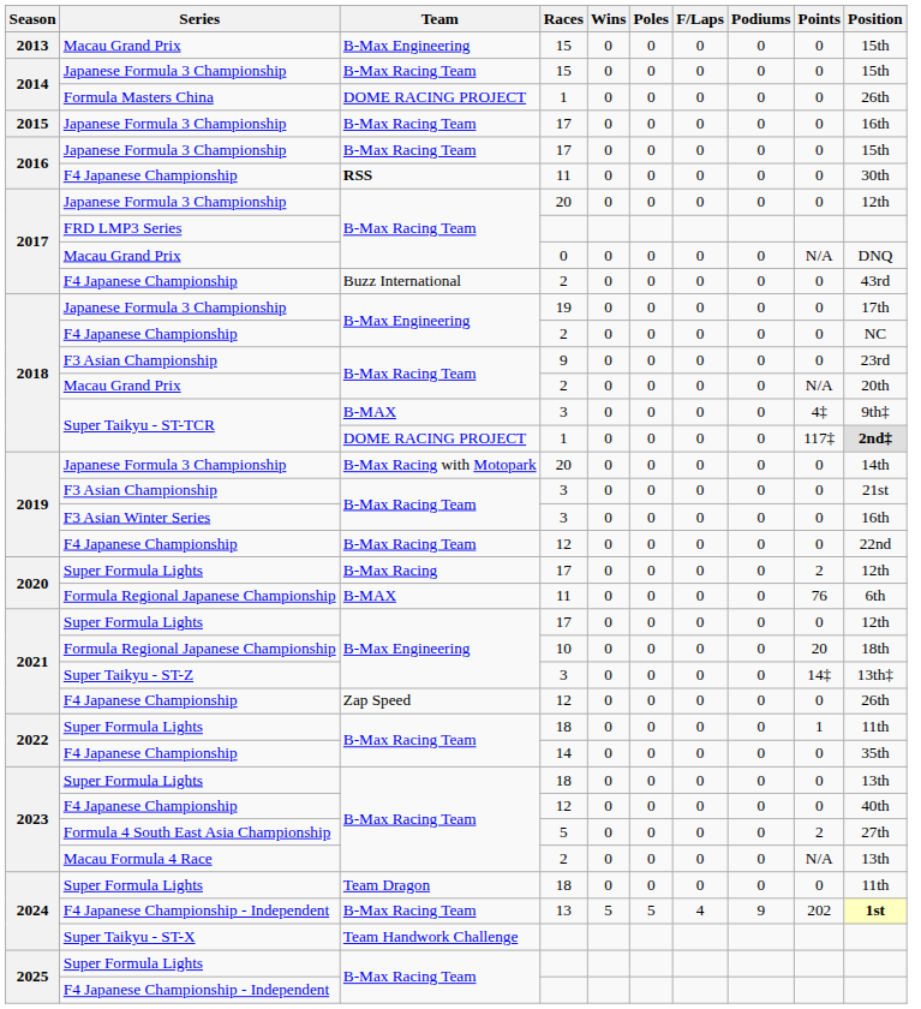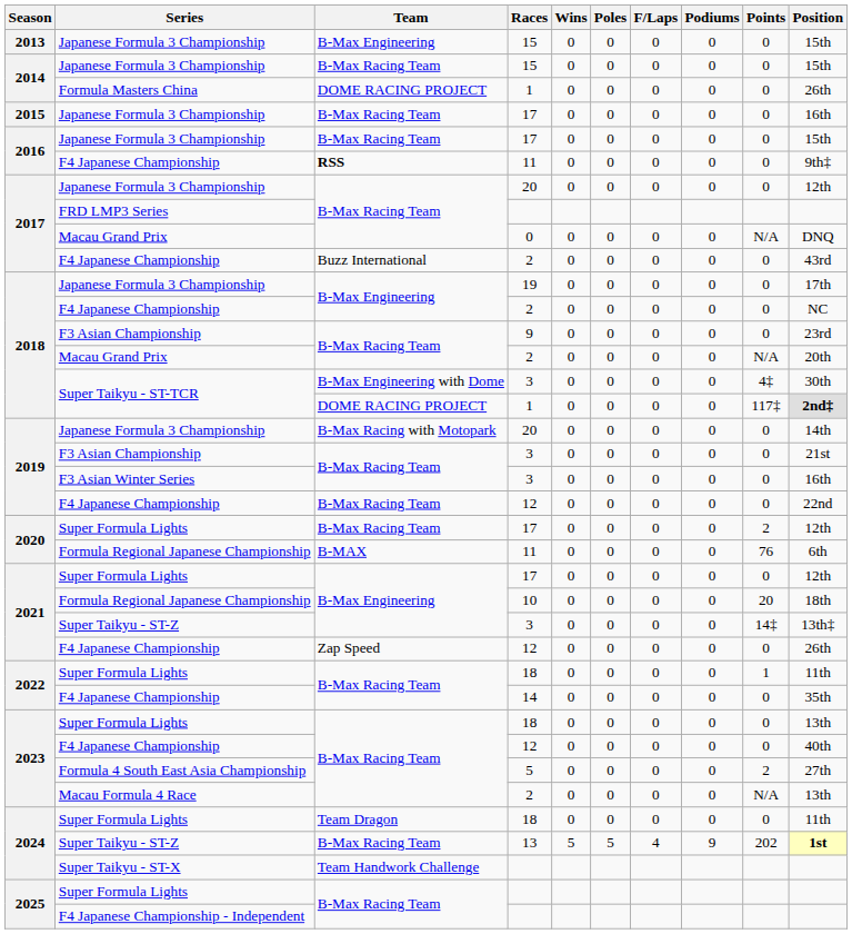2013 / 15 | Series: Macau Grand Prix -> Japanese Formula 3 Championship
2016 / 11 | Position: 30th -> 9th‡
2018 / 3 | Team: B-MAX -> B-Max Engineering with Dome
2018 / 3 | Position: 9th‡ -> 30th
2020 / 17 | Team: B-Max Racing -> B-Max Racing Team
13 | Series: F4 Japanese Championship - Independent -> Super Taikyu - ST-Z
